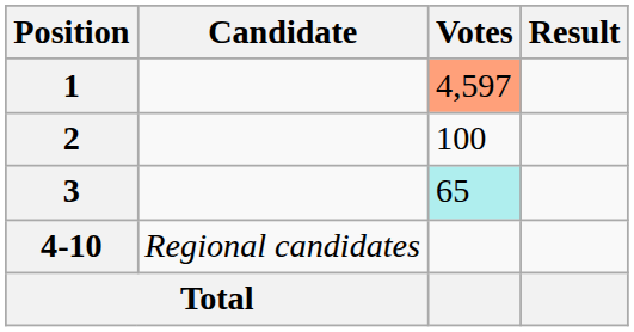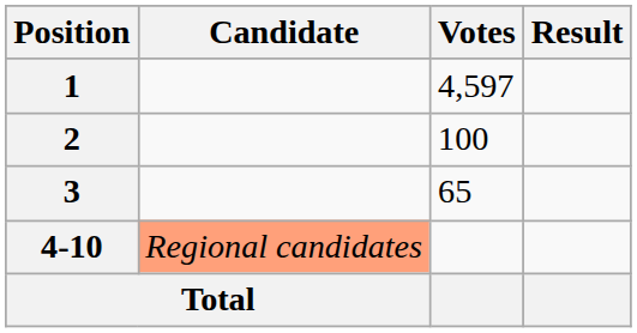1 | Votes: lightsalmon background -> no background
3 | Votes: paleturquoise background -> no background
4-10 | Candidate: no background -> lightsalmon background
